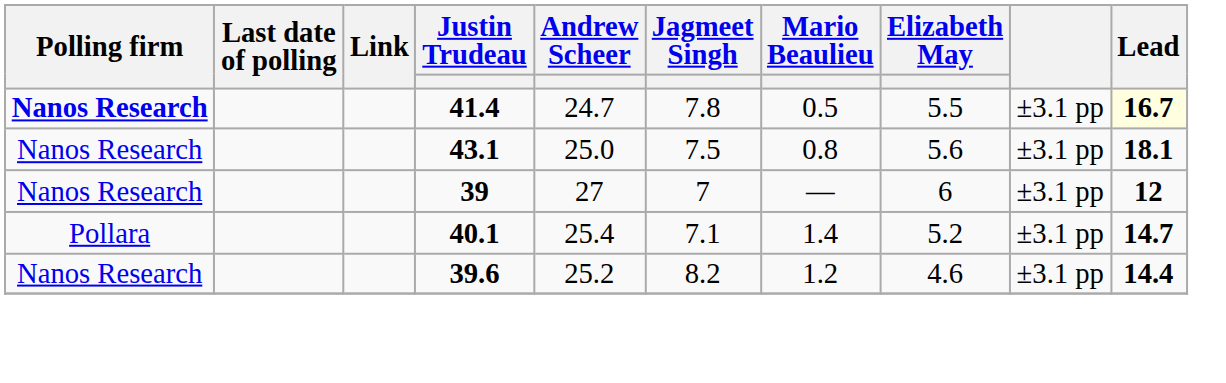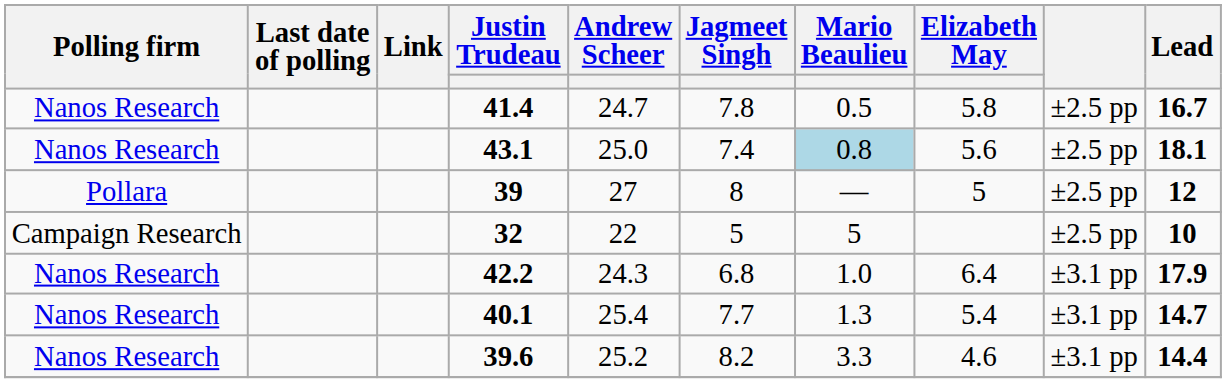41.4 | Polling firm: bold -> normal
41.4 | Elizabeth May: 5.5 -> 5.8
41.4 | column 9: ±3.1 pp -> ±2.5 pp
41.4 | Lead: lightyellow background -> no background
43.1 | Jagmeet Singh: 7.5 -> 7.4
43.1 | Mario Beaulieu: no background -> lightblue background
43.1 | column 9: ±3.1 pp -> ±2.5 pp
39 | Polling firm: Nanos Research -> Pollara
39 | Jagmeet Singh: 7 -> 8
39 | Elizabeth May: 6 -> 5
39 | column 9: ±3.1 pp -> ±2.5 pp
+ row: Campaign Research | 32 | 22 | 5 | 5 | ±2.5 pp | 10
+ row: Nanos Research | 42.2 | 24.3 | 6.8 | 1.0 | 6.4 | ±3.1 pp | 17.9
40.1 | Polling firm: Pollara -> Nanos Research
40.1 | Jagmeet Singh: 7.1 -> 7.7
40.1 | Mario Beaulieu: 1.4 -> 1.3
40.1 | Elizabeth May: 5.2 -> 5.4
39.6 | Mario Beaulieu: 1.2 -> 3.3
